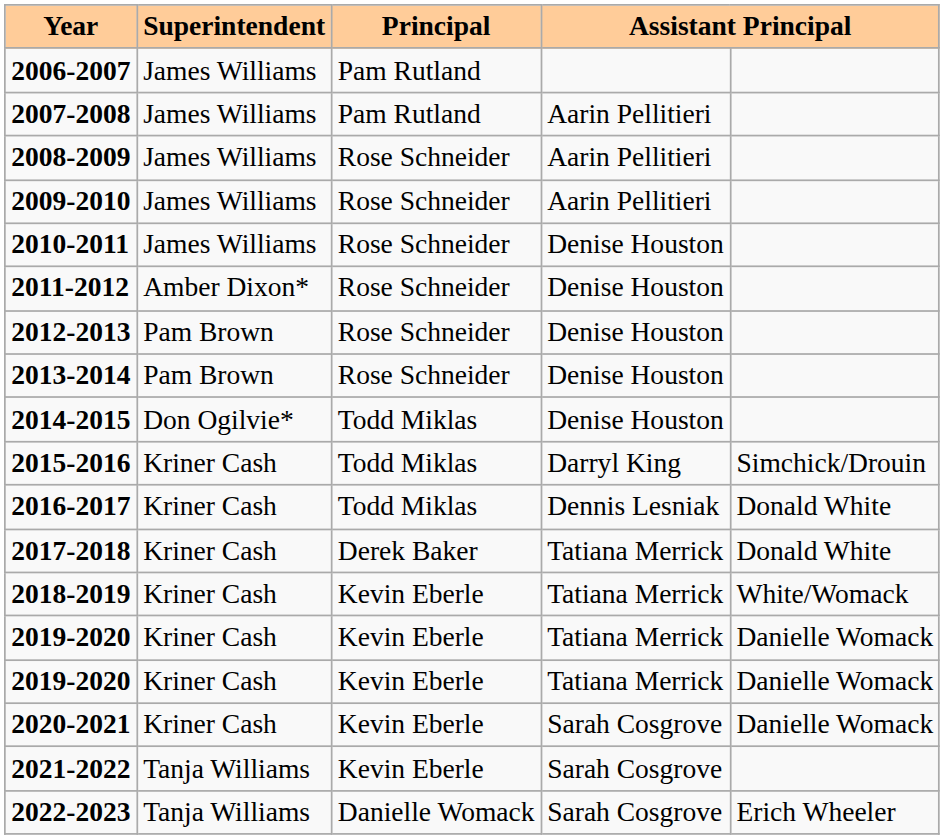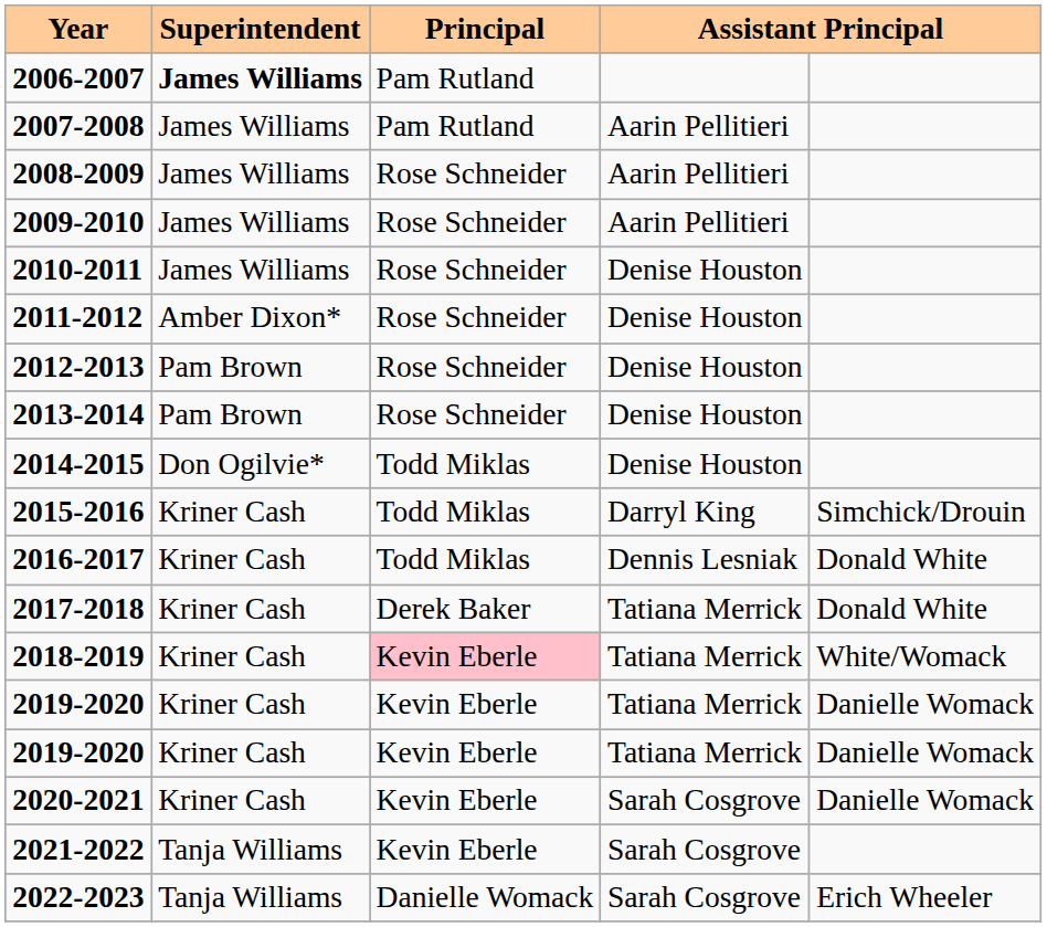2006-2007 | Superintendent: normal -> bold
2018-2019 | Principal: no background -> pink background
